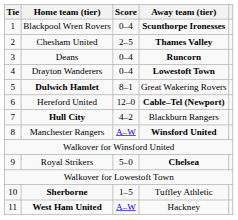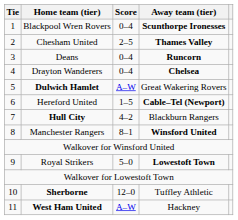Drayton Wanderers | Away team (tier): Lowestoft Town -> Chelsea
Dulwich Hamlet | Score: 8–1 -> A–W
Hereford United | Score: 12–0 -> 1–5
Manchester Rangers | Score: A–W -> 8–1
Royal Strikers | Away team (tier): Chelsea -> Lowestoft Town
Sherborne | Score: 1–5 -> 12–0
